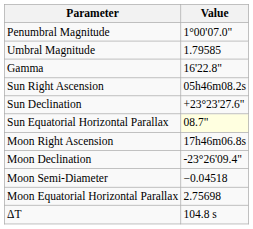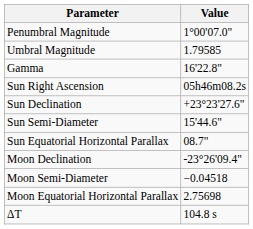+ row: Sun Semi-Diameter | 15'44.6"
Sun Equatorial Horizontal Parallax | Value: lightyellow background -> no background
- row: Moon Right Ascension | 17h46m06.8s
